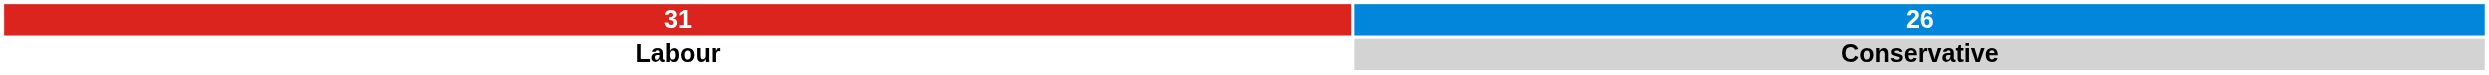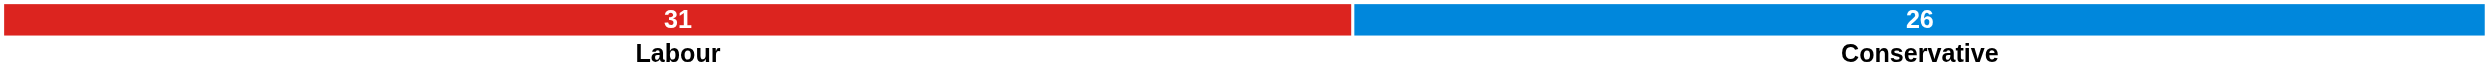Labour | 26: lightgrey background -> no background
